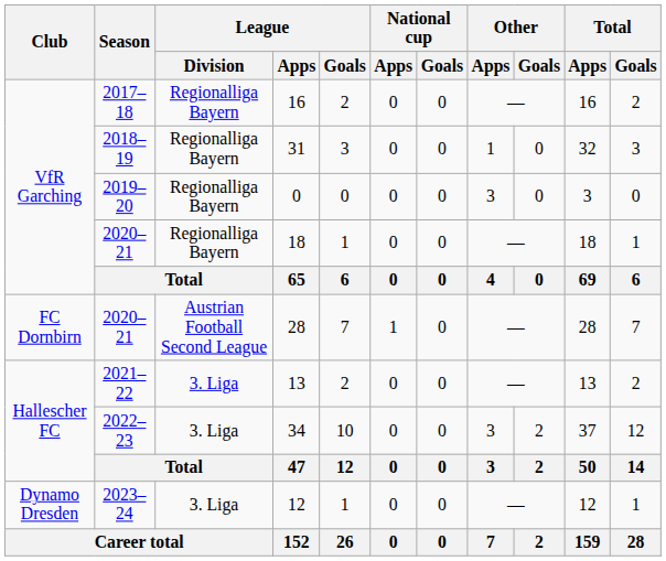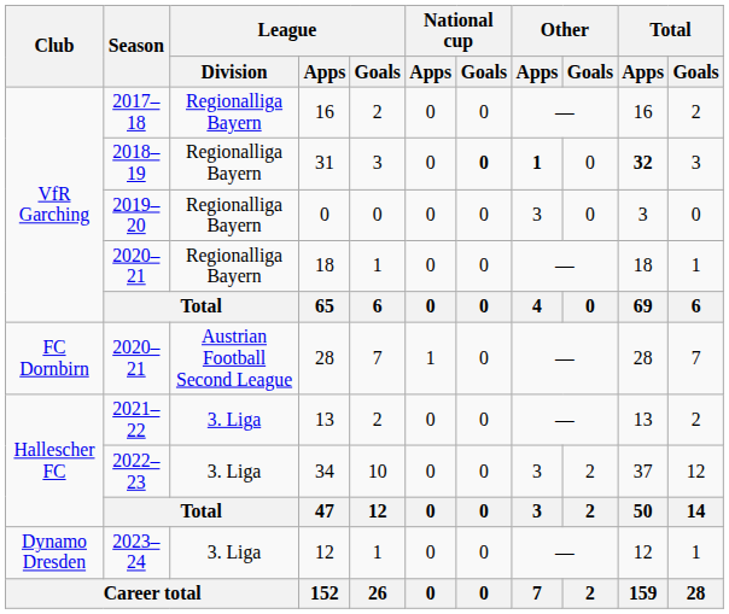31 | National cup / Goals: normal -> bold
31 | Other / Apps: normal -> bold
31 | Total / Apps: normal -> bold
